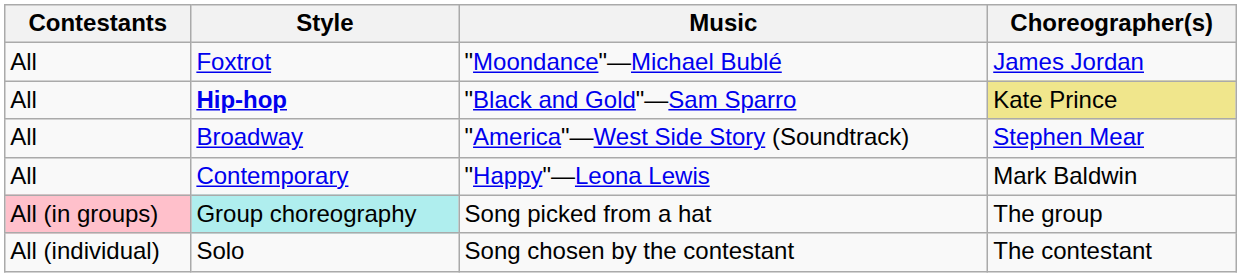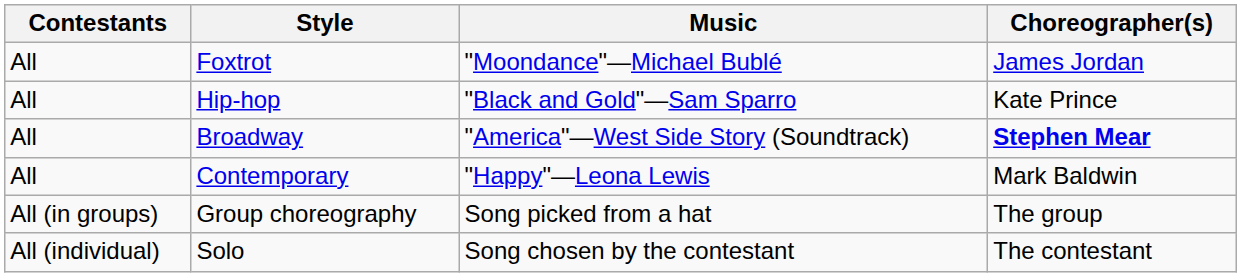row 3 | Style: bold -> normal
row 3 | Choreographer(s): khaki background -> no background
row 4 | Choreographer(s): normal -> bold
row 6 | Contestants: pink background -> no background
row 6 | Style: paleturquoise background -> no background
